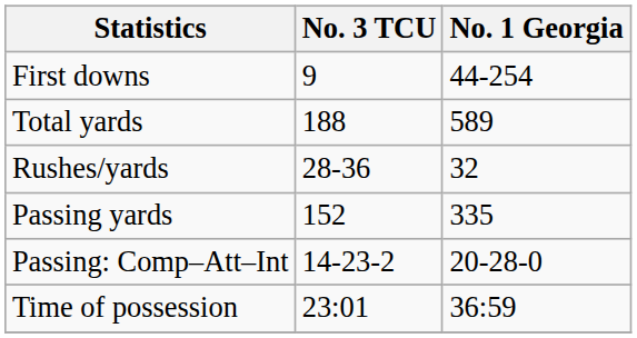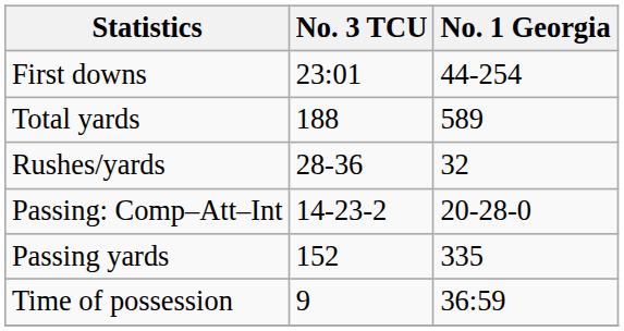First downs | No. 3 TCU: 9 -> 23:01
rows swapped: Passing yards <-> Passing: Comp–Att–Int
Time of possession | No. 3 TCU: 23:01 -> 9
